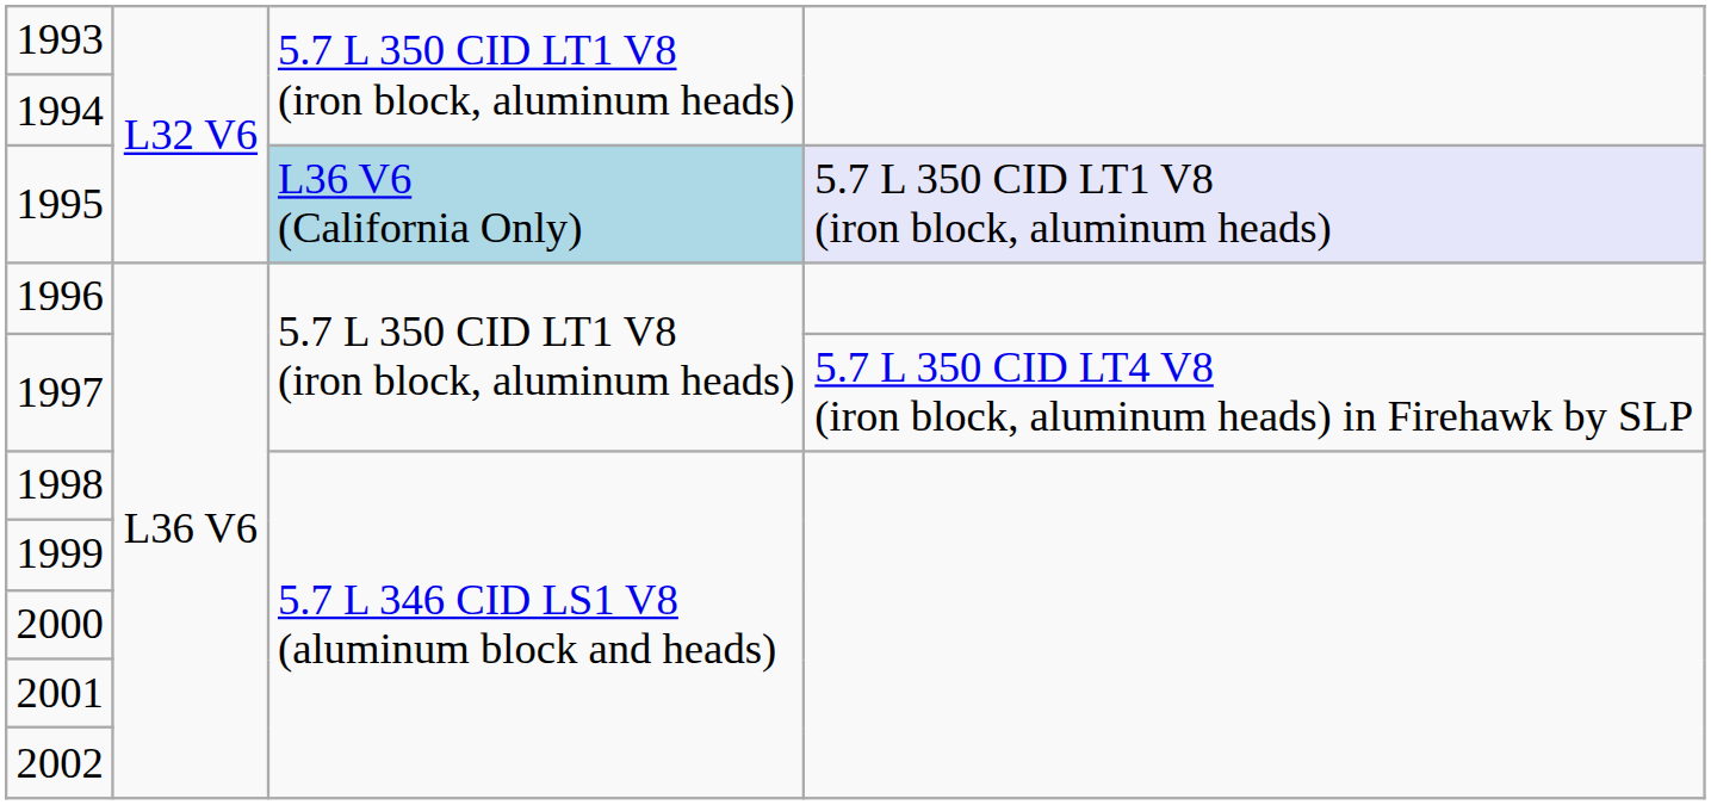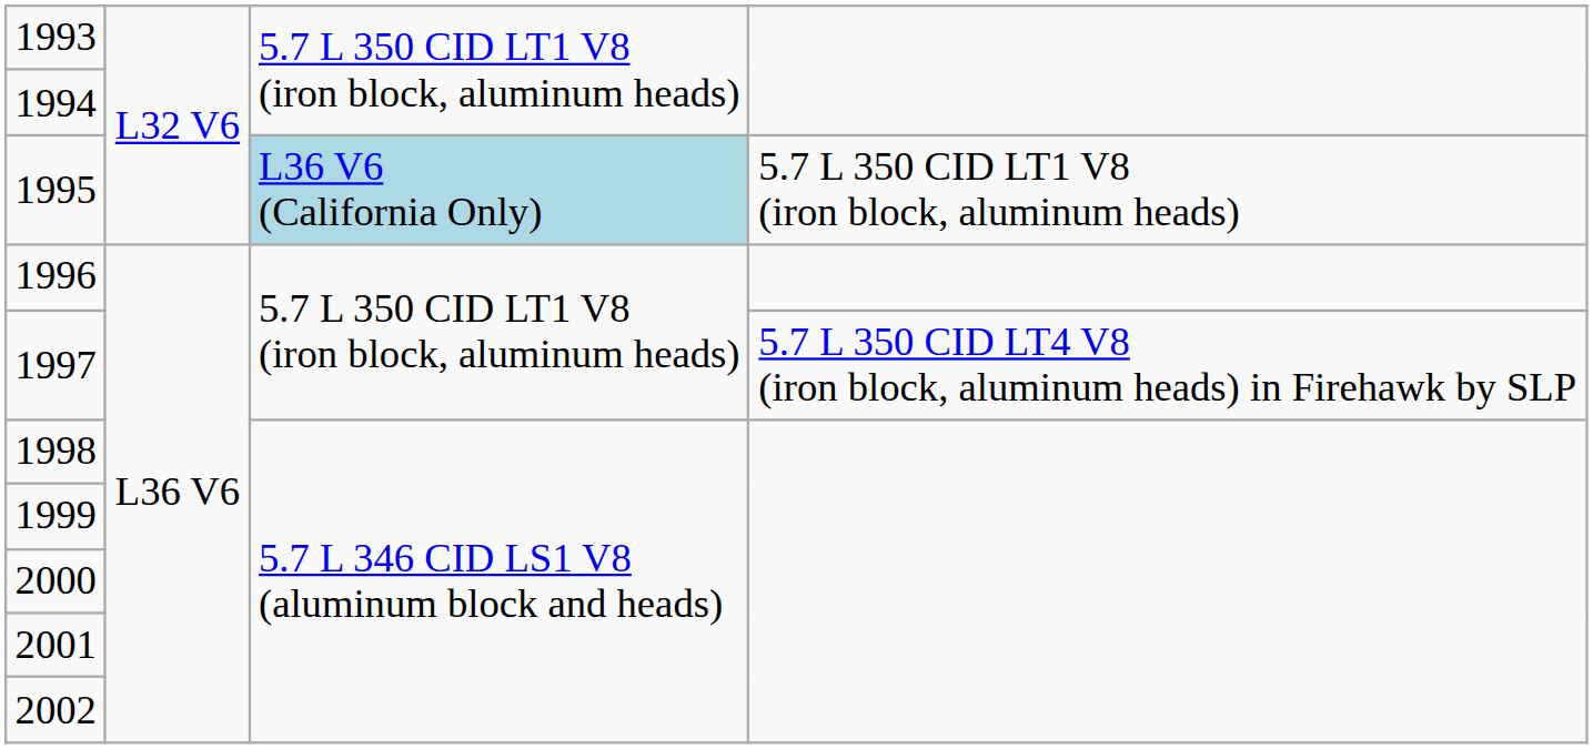1995 | column 4: lavender background -> no background
